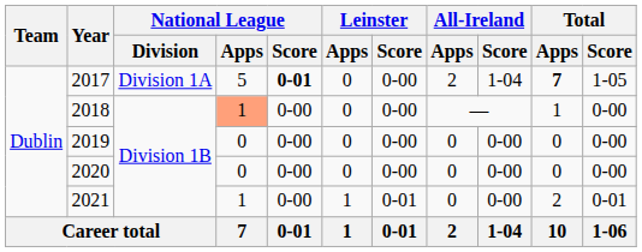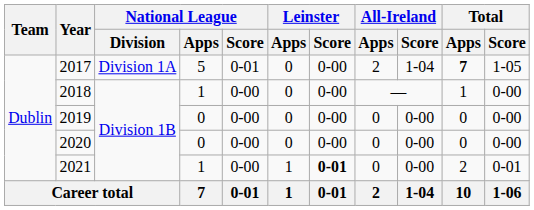2017 | National League / Score: bold -> normal
2018 | National League / Apps: lightsalmon background -> no background
2021 | Leinster / Score: normal -> bold
